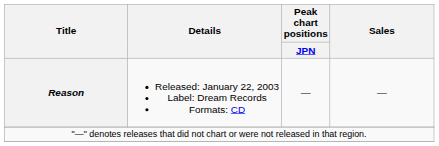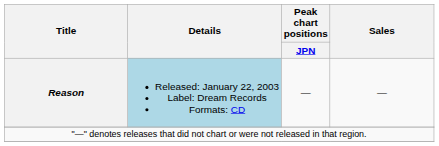Reason | Details: no background -> lightblue background
